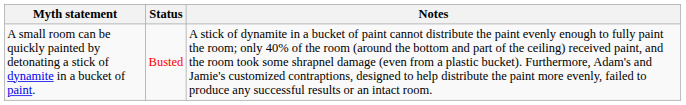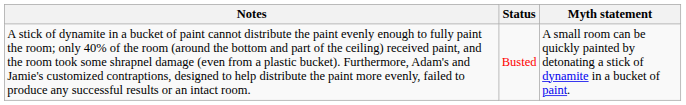columns swapped: Myth statement <-> Notes
